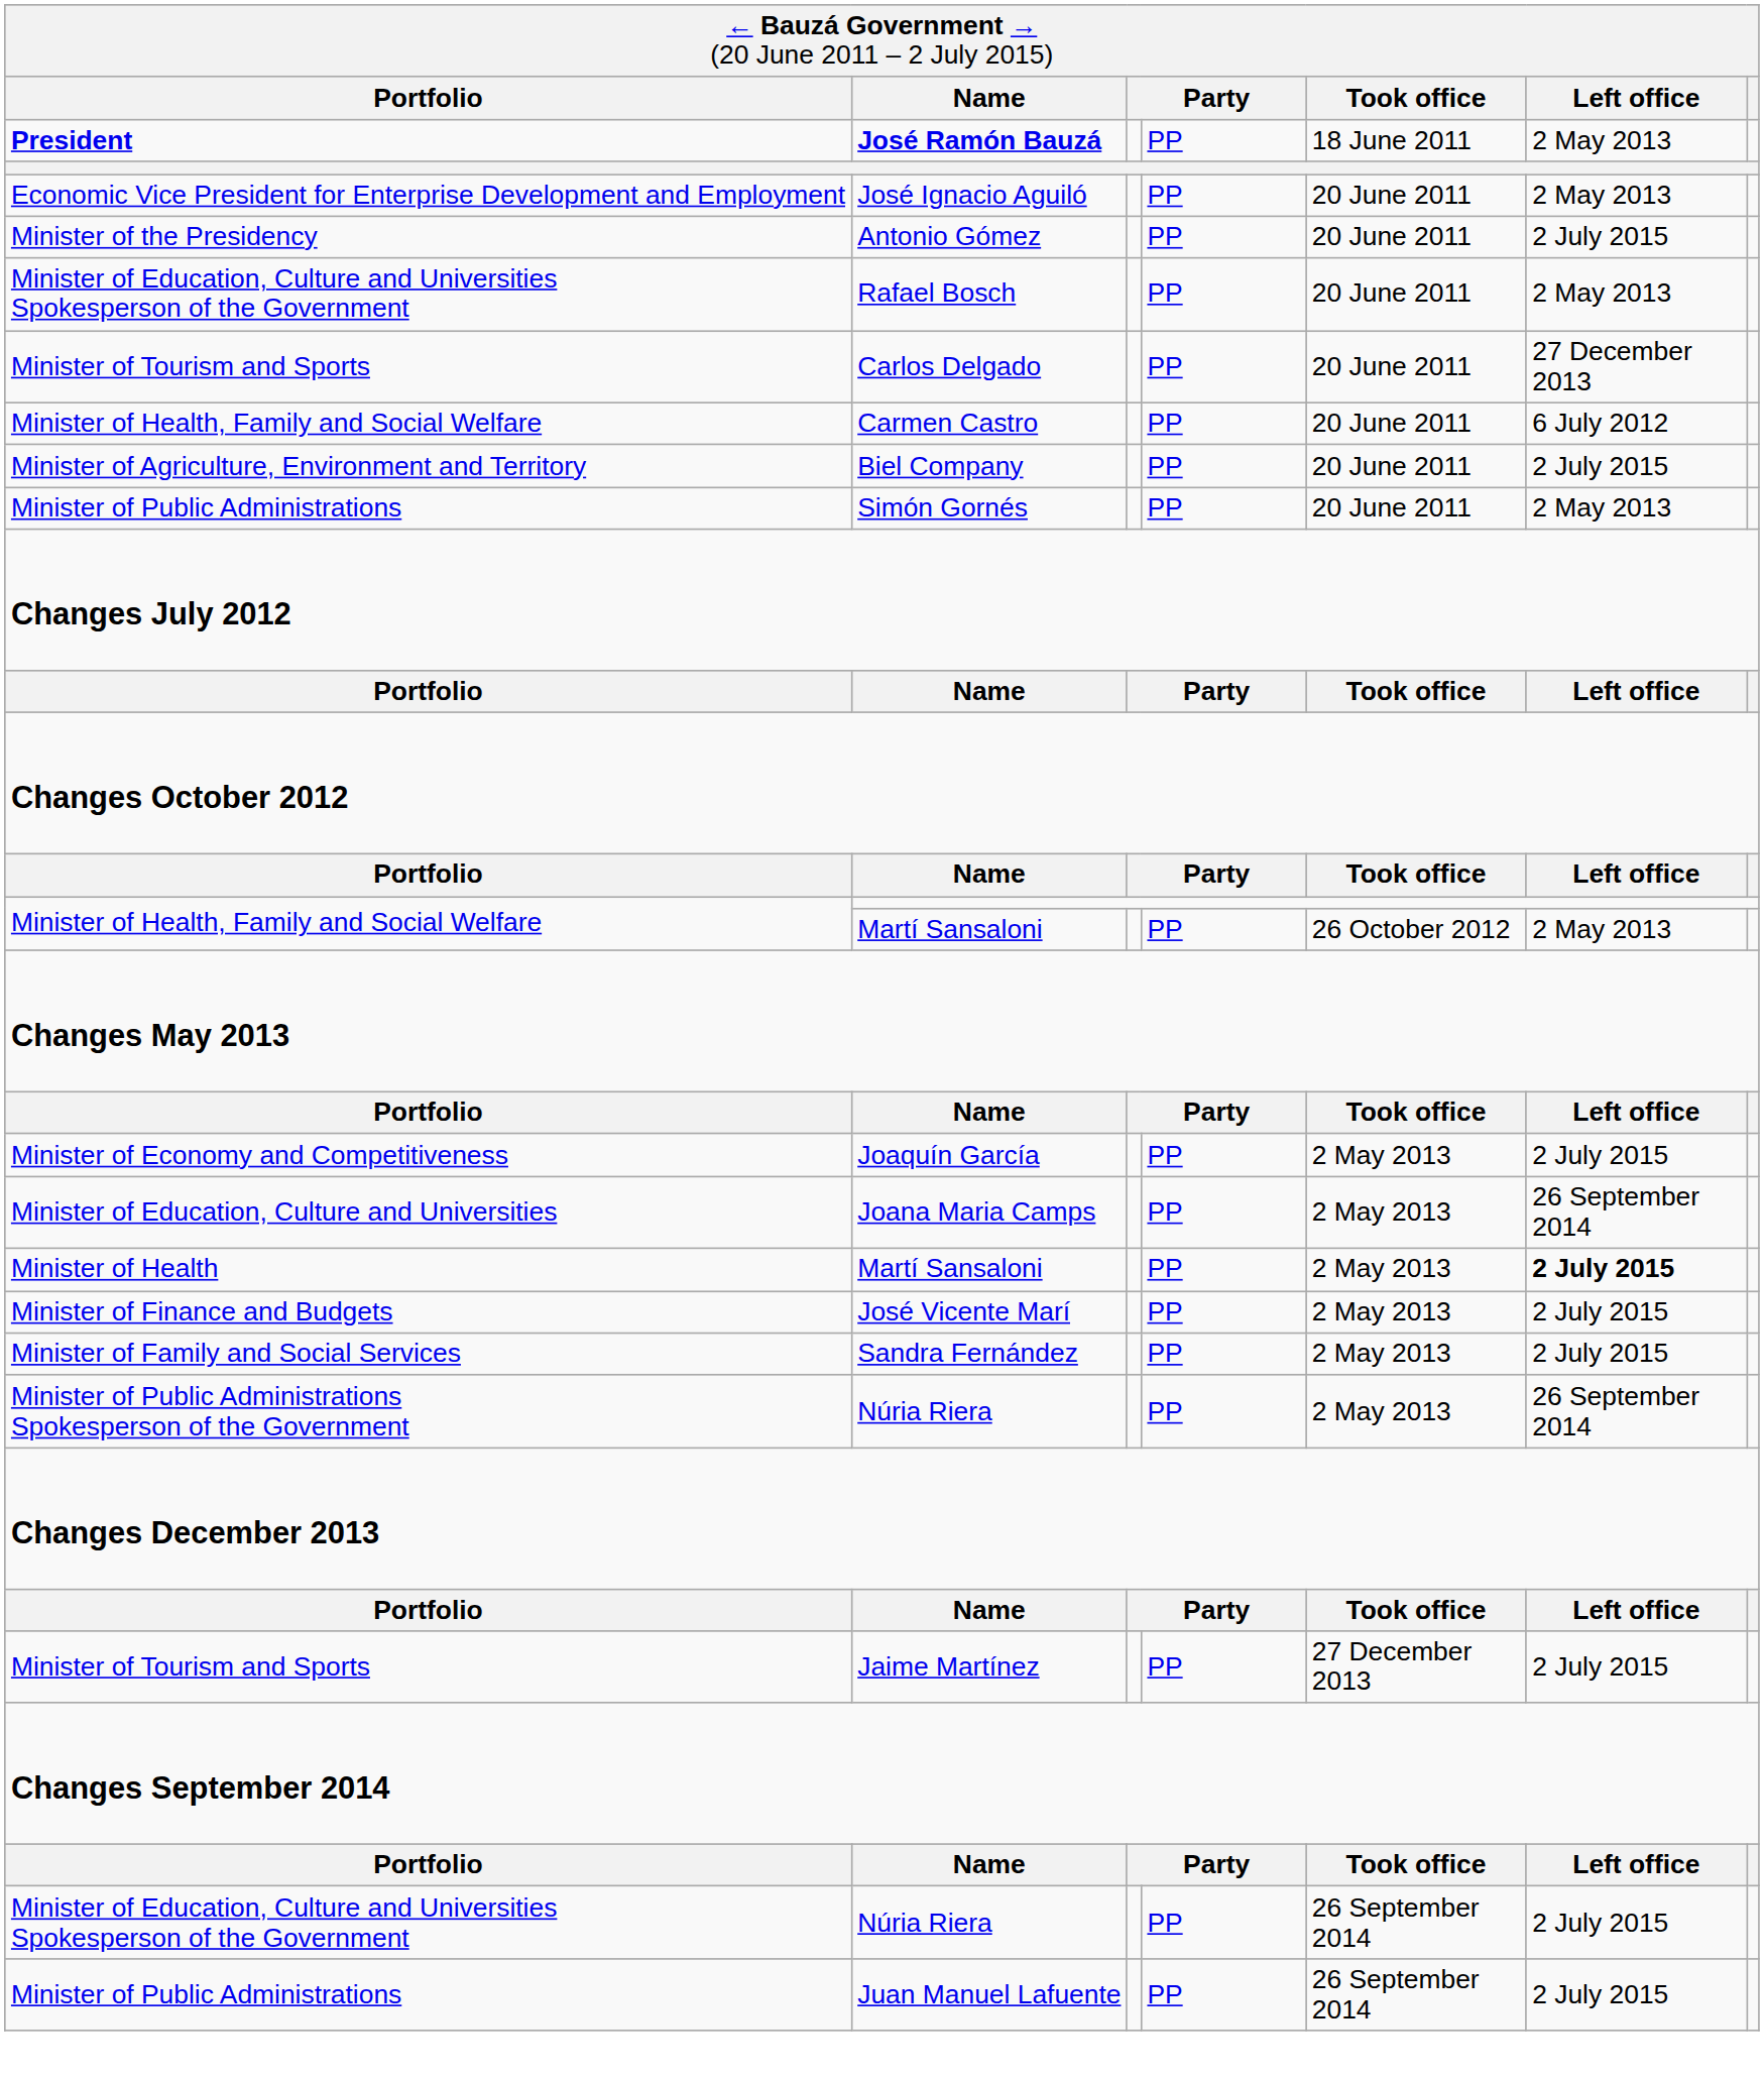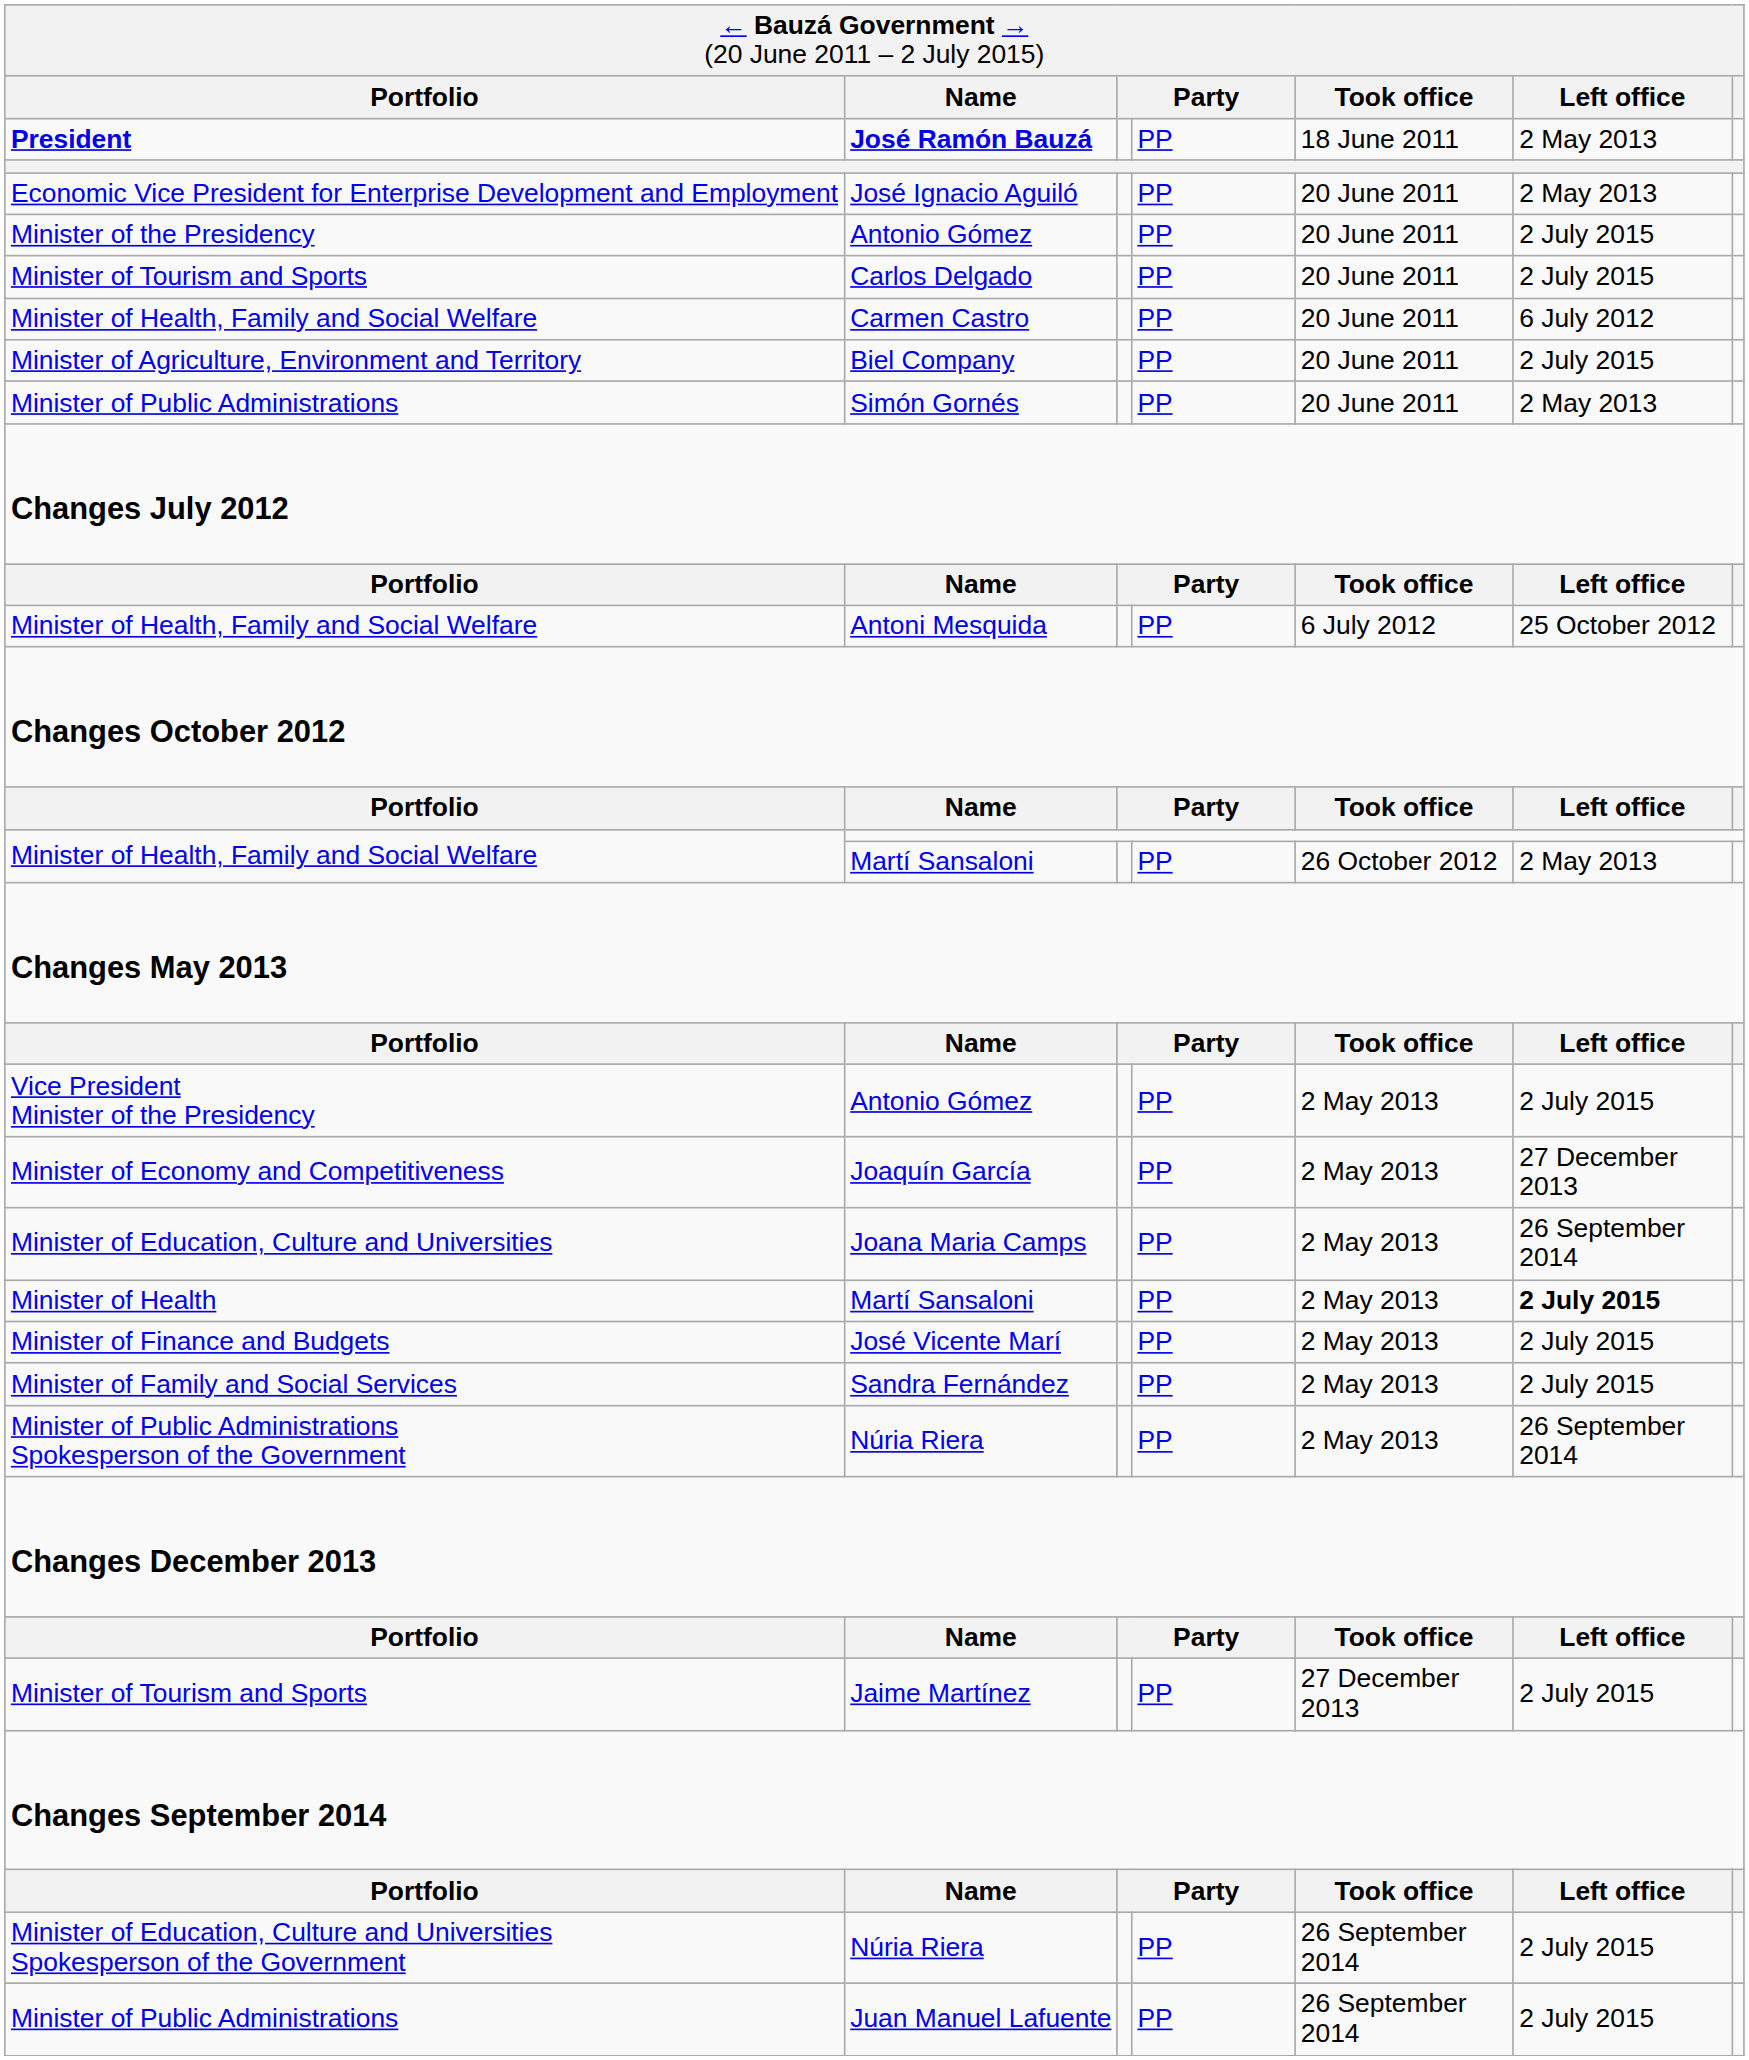- row: Minister of Education, Culture and Universities Spokesperson of the Government | Rafael Bosch | PP | 20 June 2011 | 2 May 2013
Carlos Delgado | column 6: 27 December 2013 -> 2 July 2015
+ row: Minister of Health, Family and Social Welfare | Antoni Mesquida | PP | 6 July 2012 | 25 October 2012
+ row: Vice President Minister of the Presidency | Antonio Gómez | PP | 2 May 2013 | 2 July 2015
Joaquín García | column 6: 2 July 2015 -> 27 December 2013
